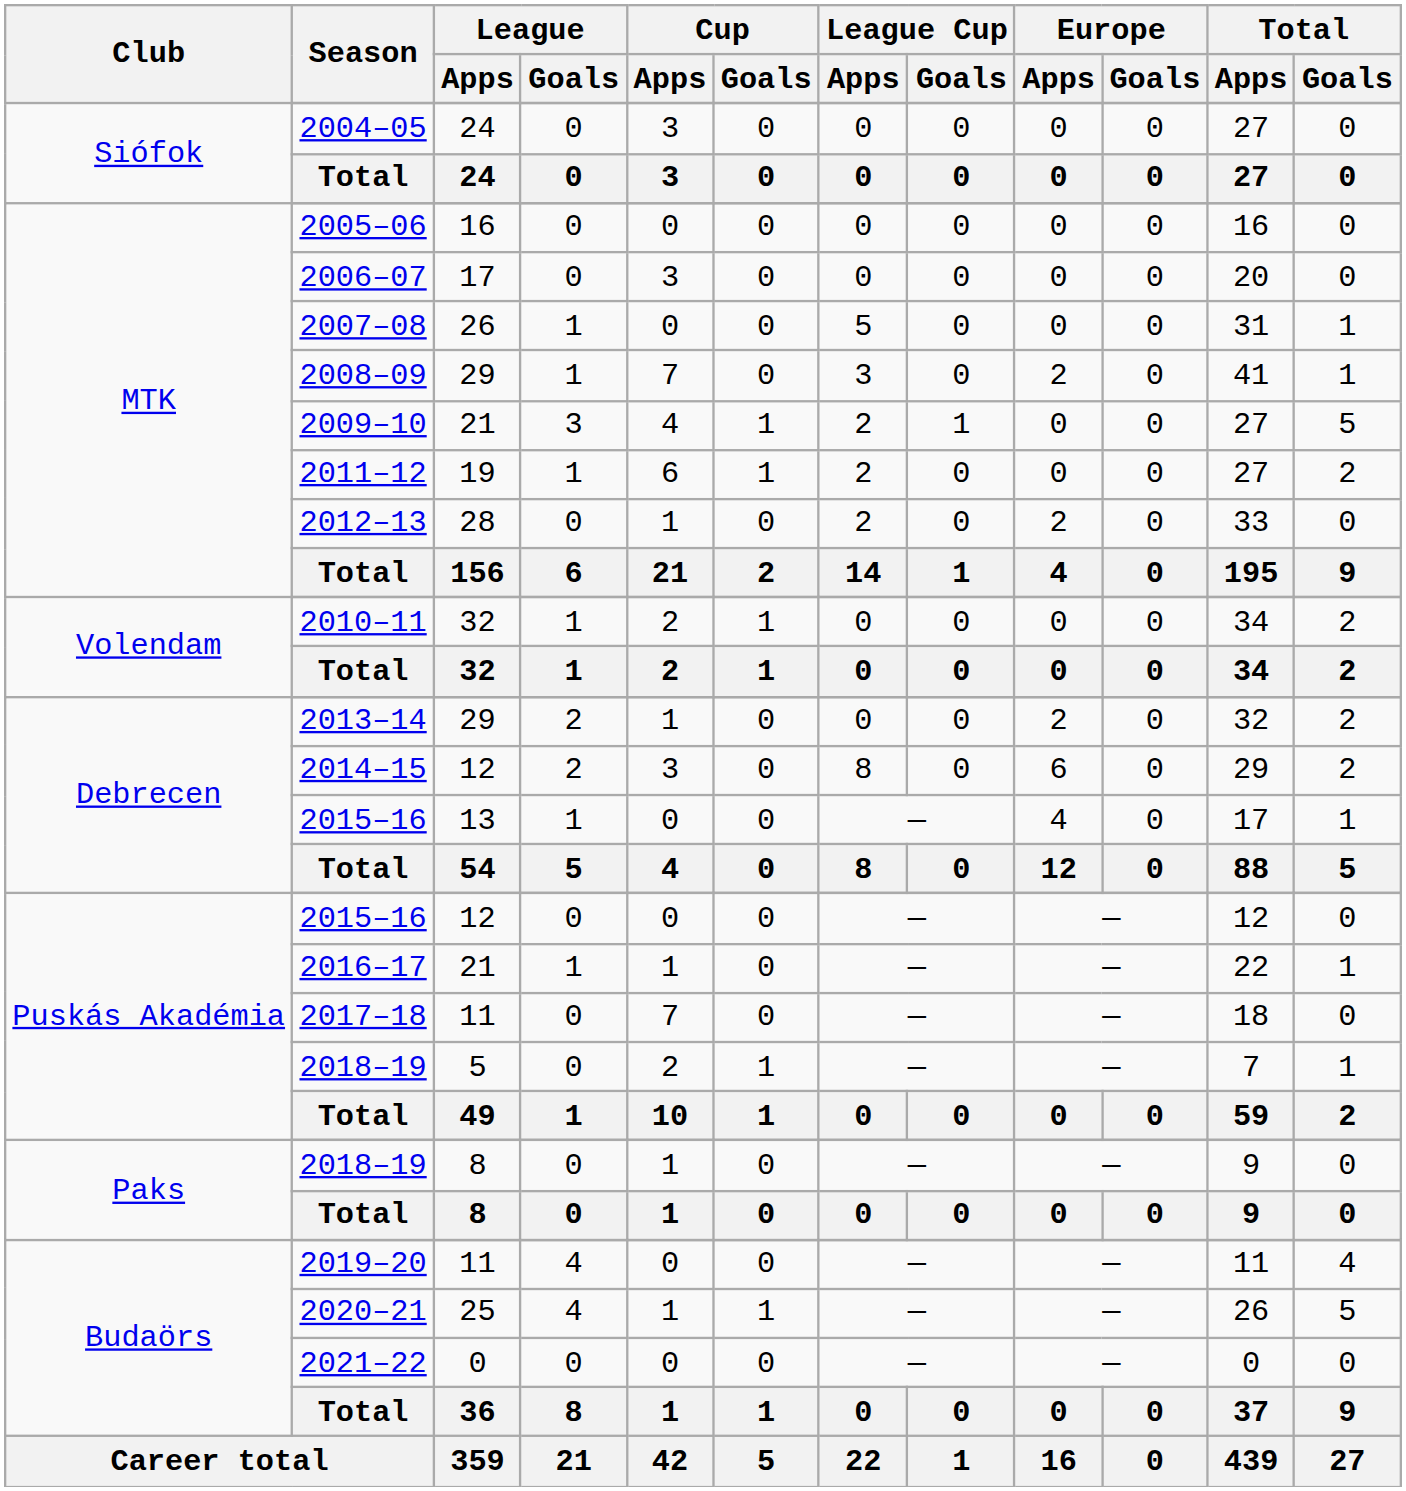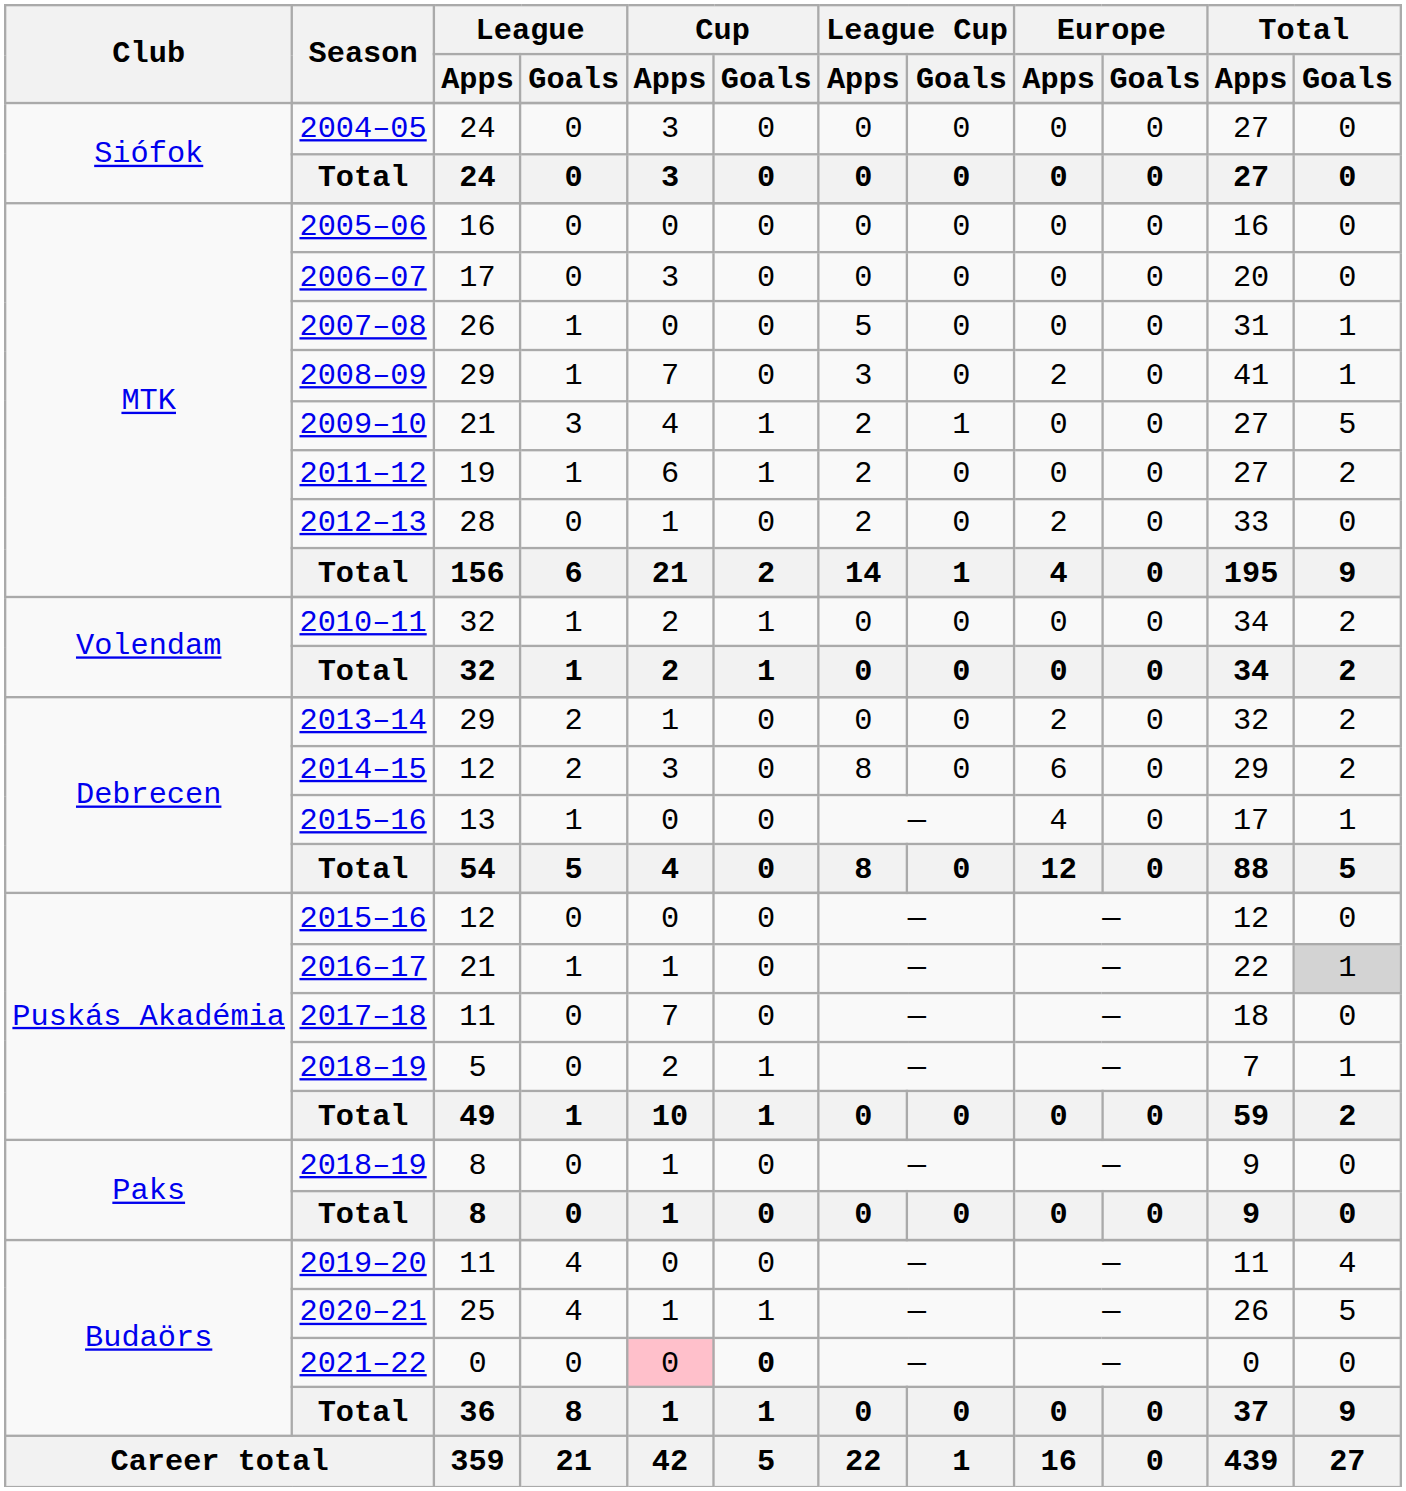2016–17 | Total / Goals: no background -> lightgrey background
2021–22 | Cup / Apps: no background -> pink background
2021–22 | Cup / Goals: normal -> bold
